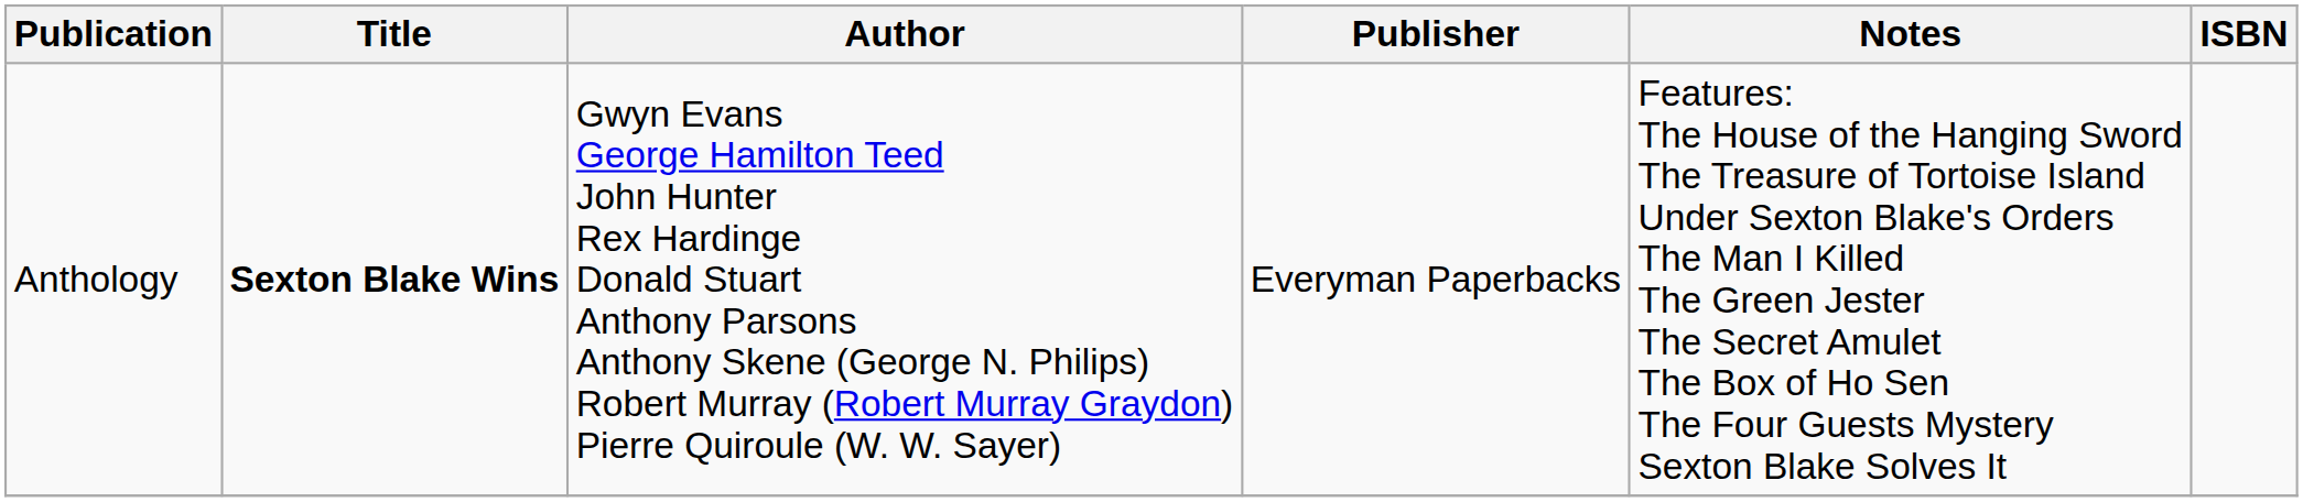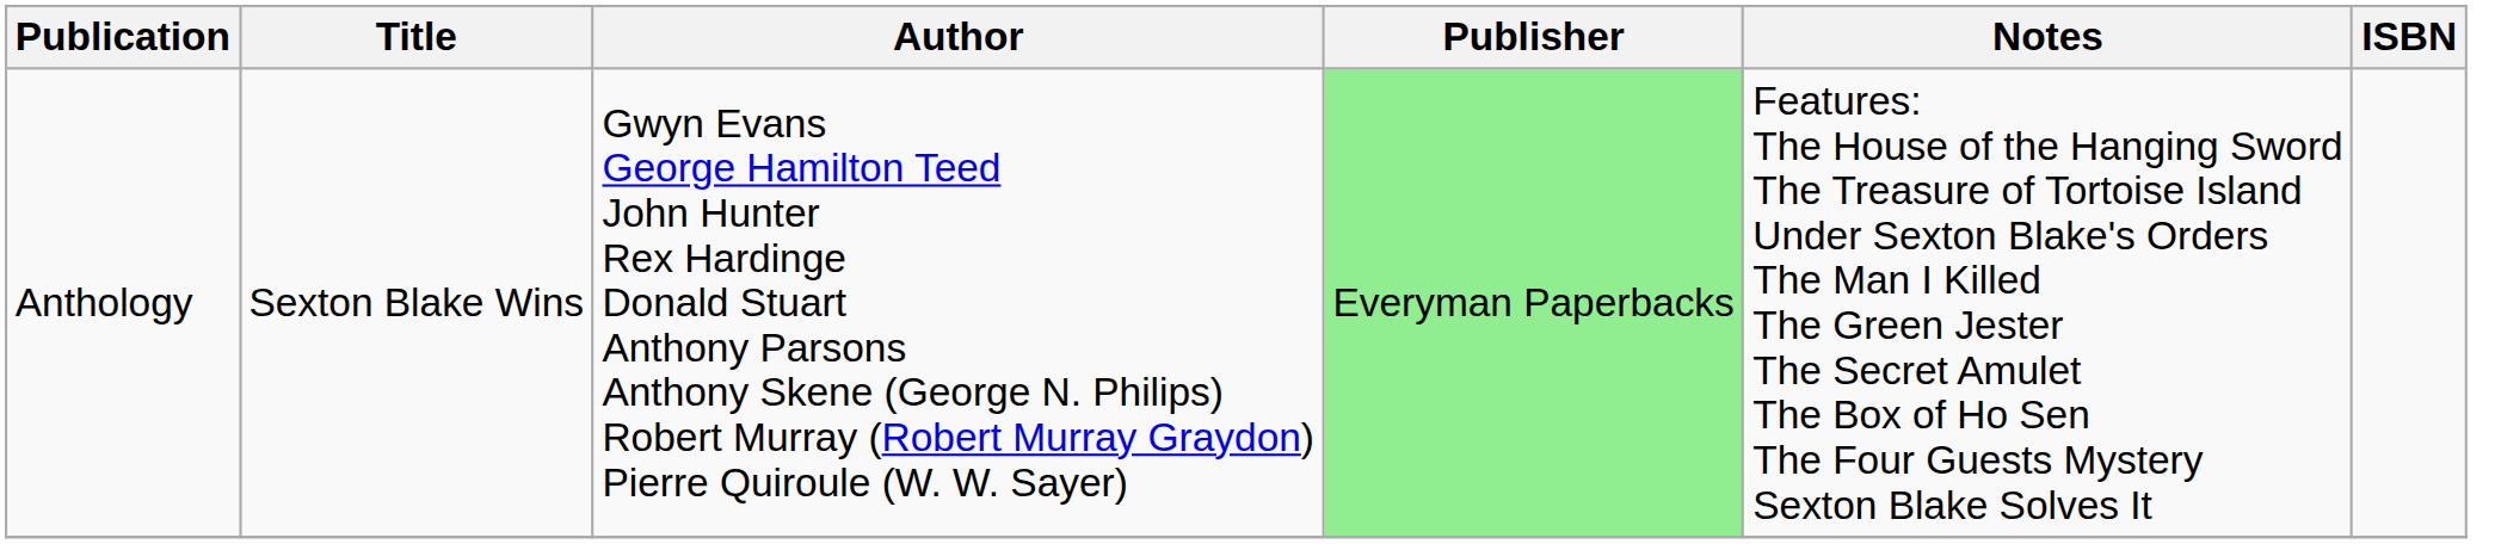Anthology | Title: bold -> normal
Anthology | Publisher: no background -> lightgreen background
